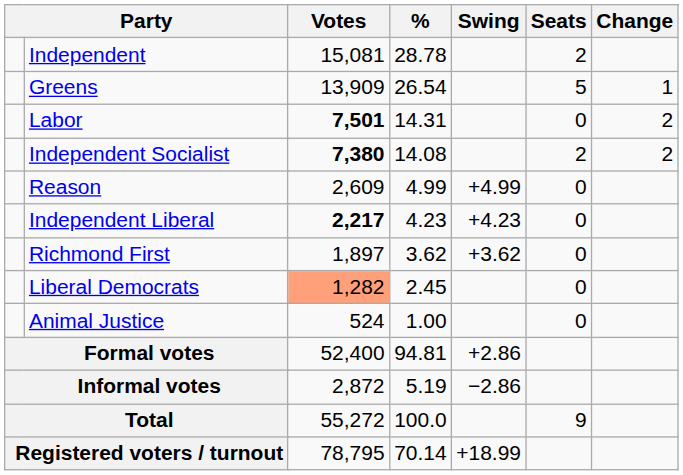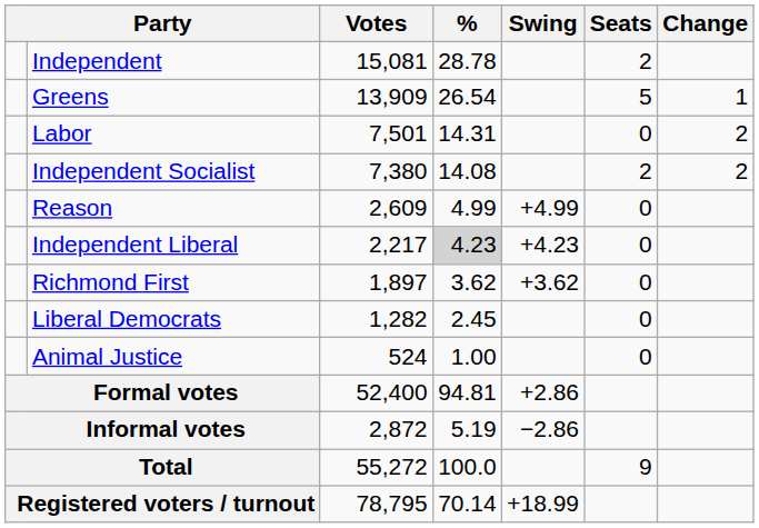Labor | Votes: bold -> normal
Independent Socialist | Votes: bold -> normal
Independent Liberal | Votes: bold -> normal
Independent Liberal | %: no background -> lightgrey background
Liberal Democrats | Votes: lightsalmon background -> no background
